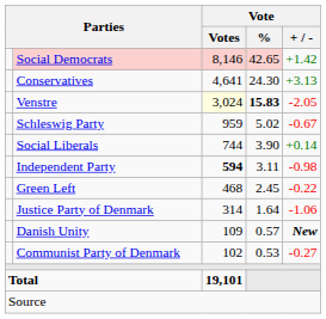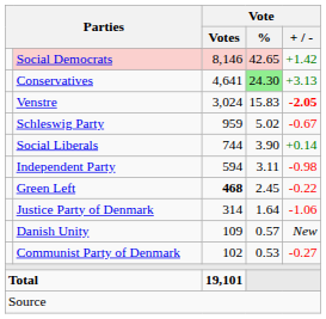Conservatives | Vote / %: no background -> lightgreen background
Venstre | Vote / Votes: lightyellow background -> no background
Venstre | Vote / %: bold -> normal
Venstre | Vote / + / -: normal -> bold
Independent Party | Vote / Votes: bold -> normal
Green Left | Vote / Votes: normal -> bold
Danish Unity | Vote / + / -: bold -> normal
